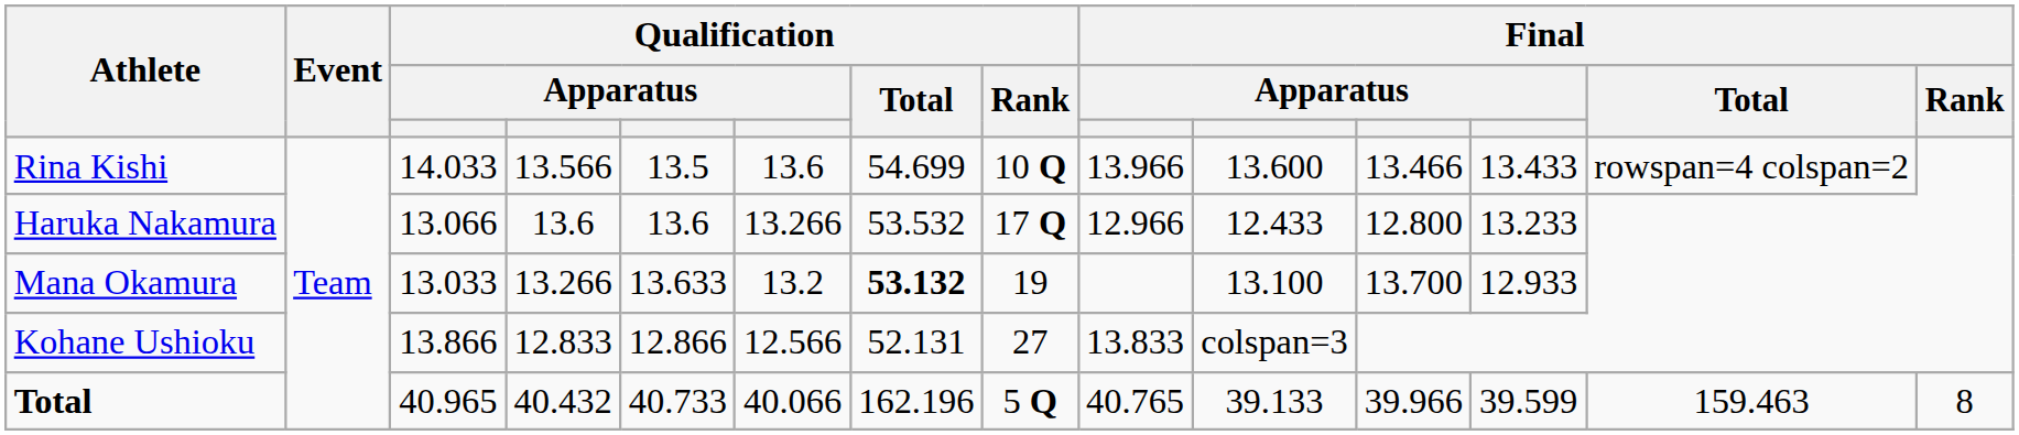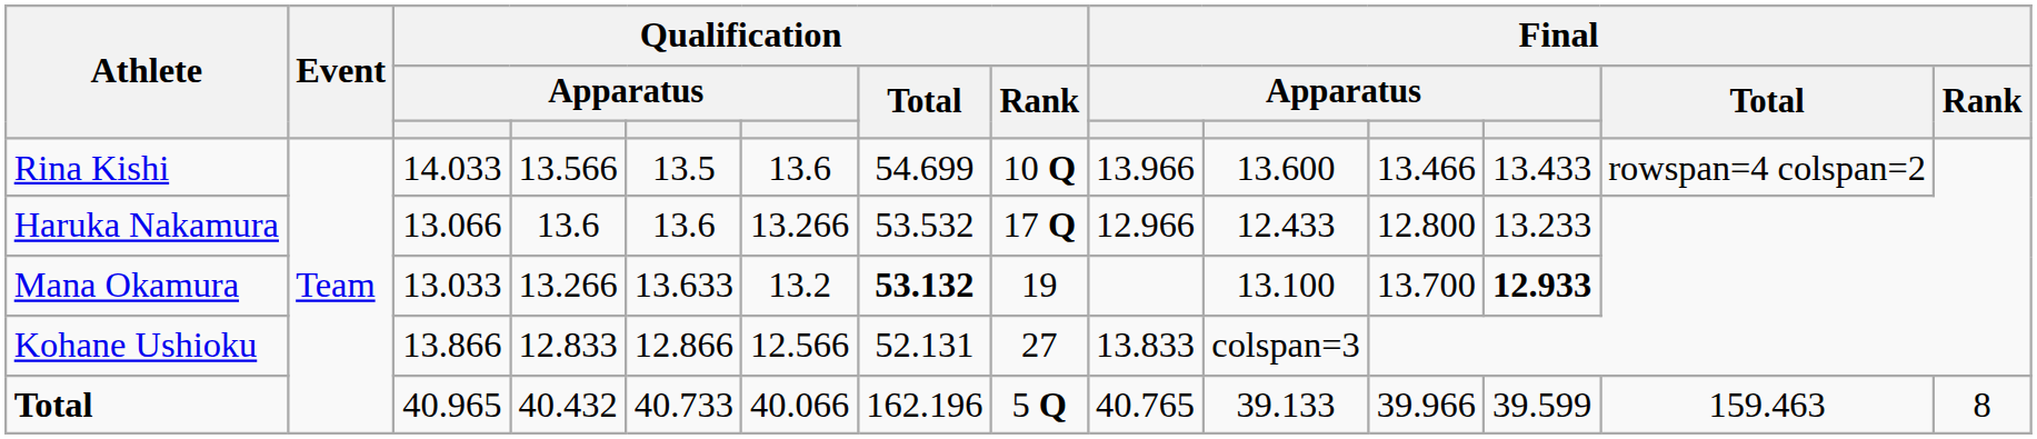Mana Okamura | column 12: normal -> bold
